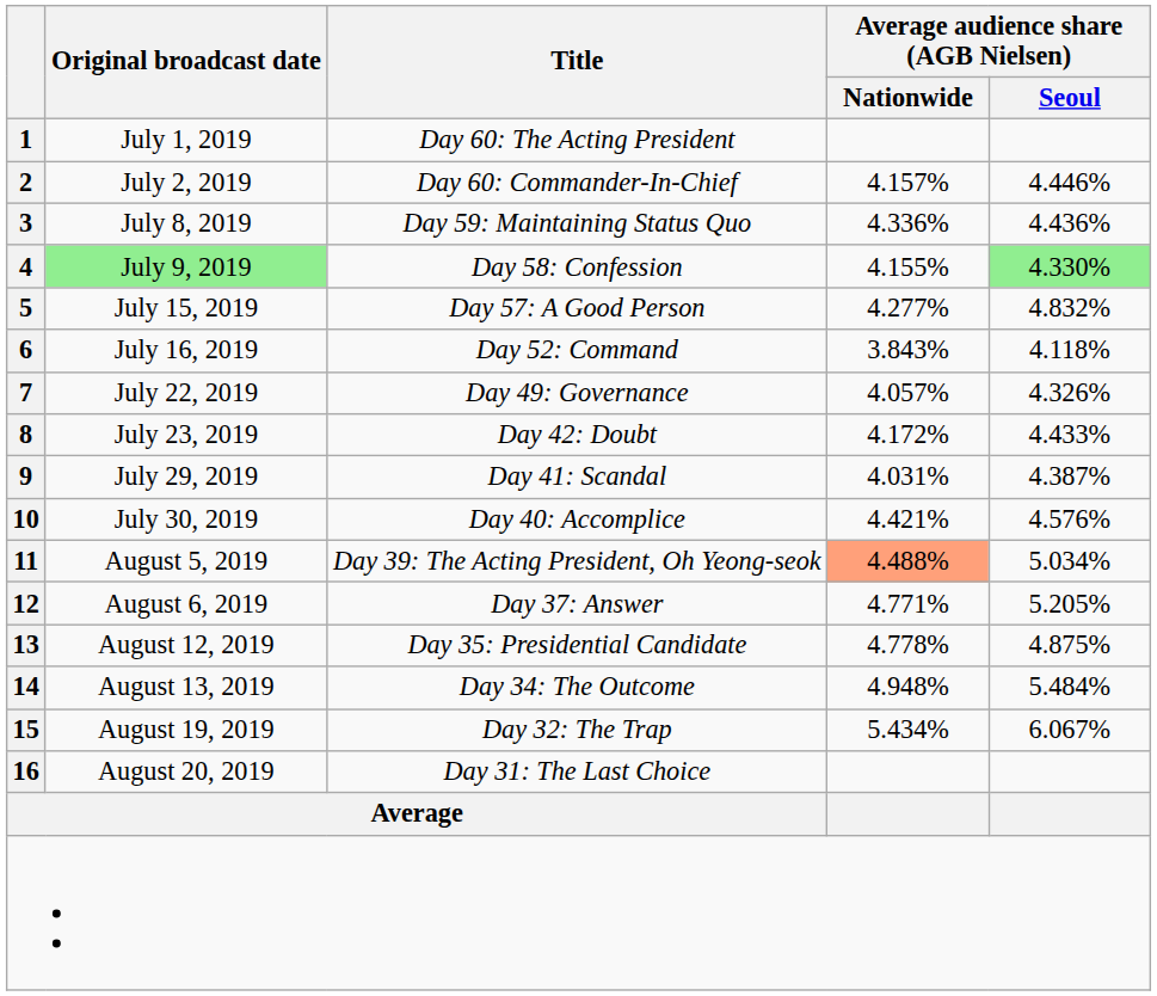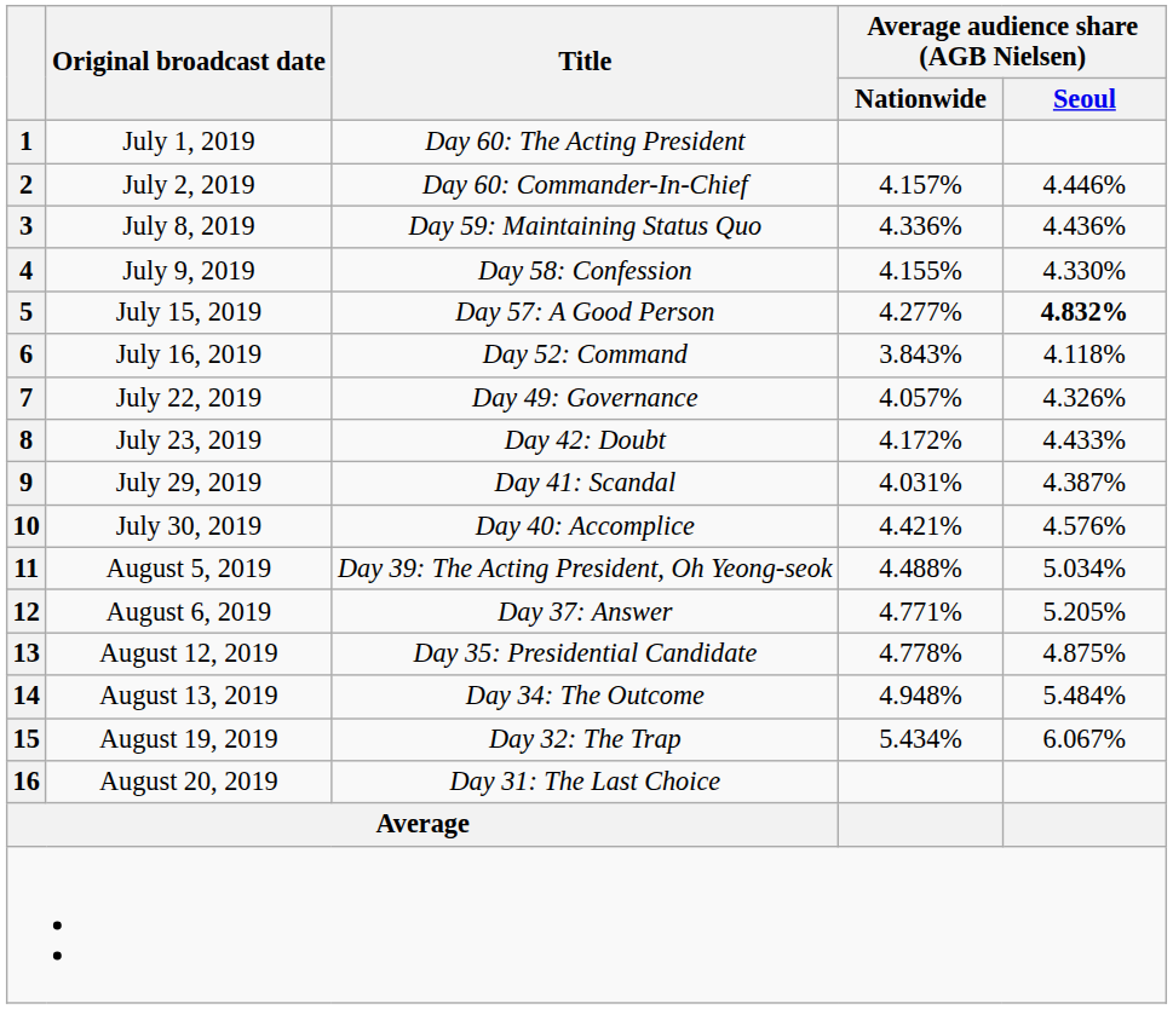4 | Original broadcast date: lightgreen background -> no background
4 | Average audience share (AGB Nielsen) / Seoul: lightgreen background -> no background
5 | Average audience share (AGB Nielsen) / Seoul: normal -> bold
11 | Average audience share (AGB Nielsen) / Nationwide: lightsalmon background -> no background
